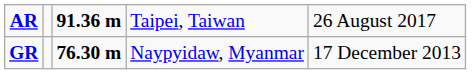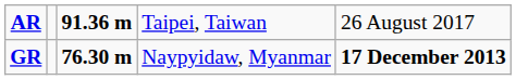GR | column 5: normal -> bold
